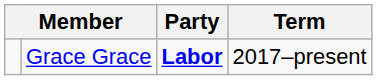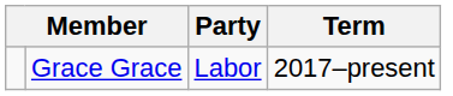Grace Grace | Party: bold -> normal
